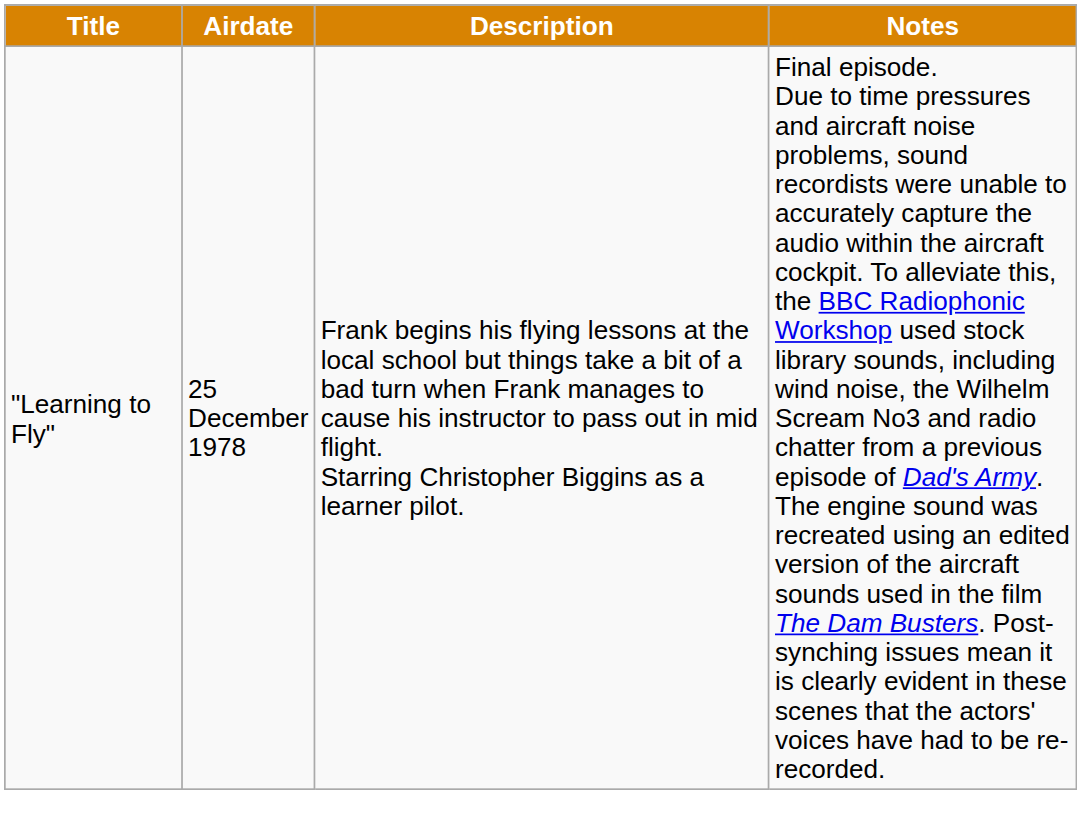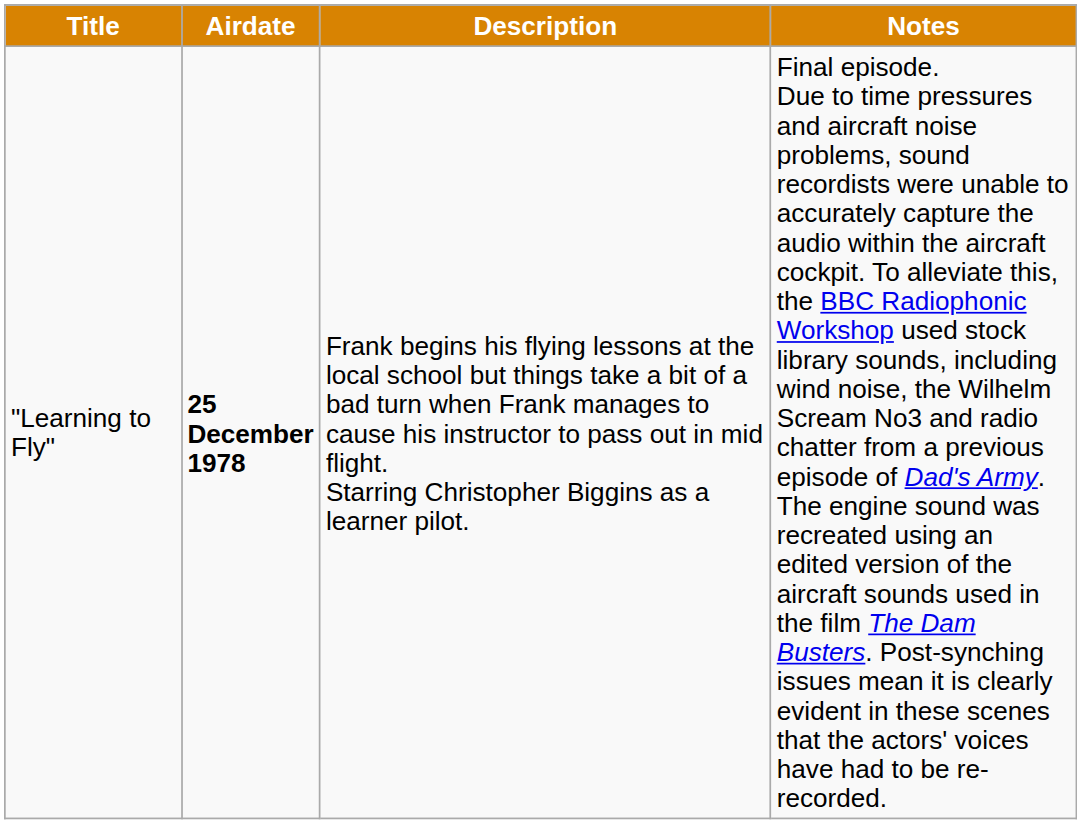"Learning to Fly" | Airdate: normal -> bold
